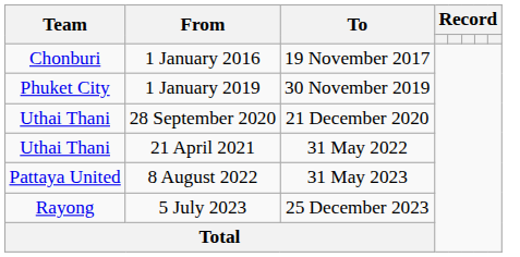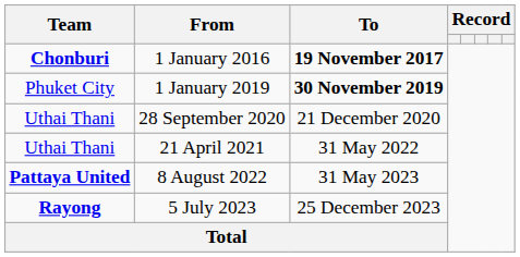1 January 2016 | Team: normal -> bold
1 January 2016 | To: normal -> bold
1 January 2019 | To: normal -> bold
8 August 2022 | Team: normal -> bold
5 July 2023 | Team: normal -> bold
